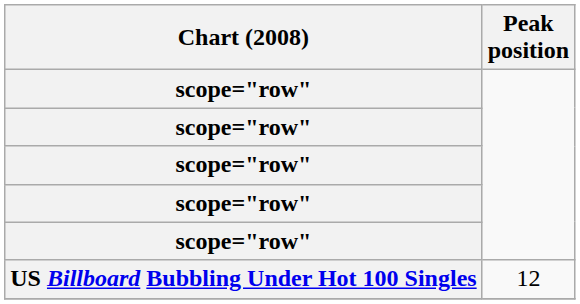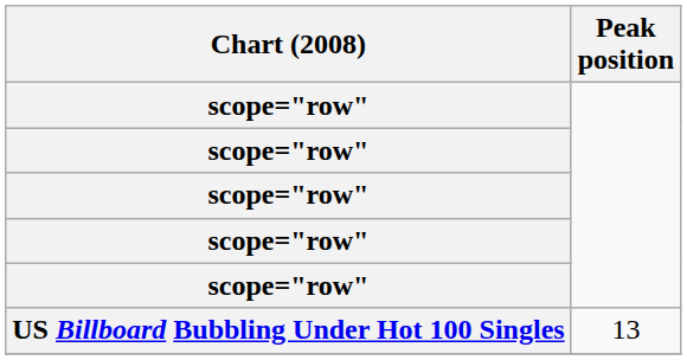US Billboard Bubbling Under Hot 100 Singles | Peak position: 12 -> 13
